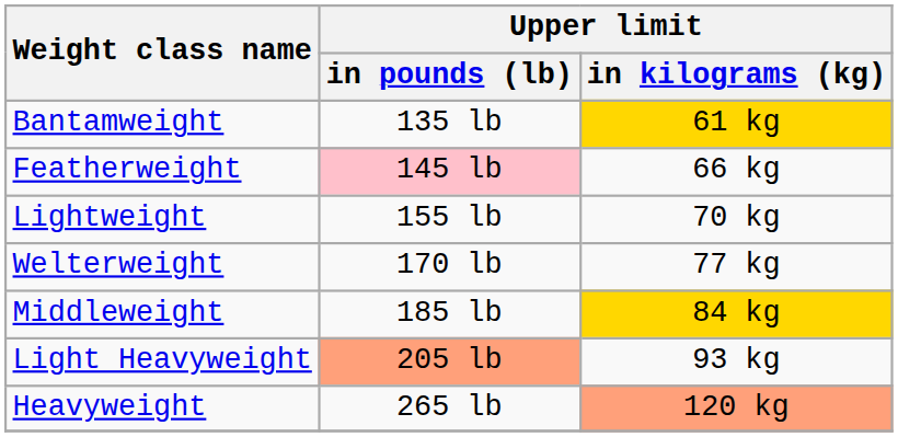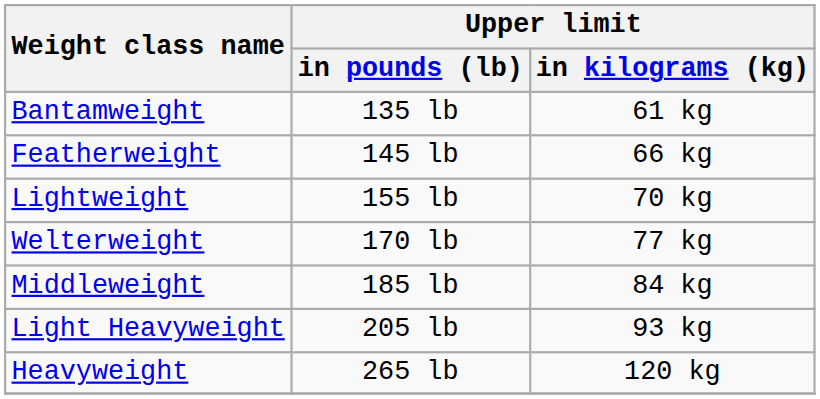Bantamweight | Upper limit / in kilograms (kg): gold background -> no background
Featherweight | Upper limit / in pounds (lb): pink background -> no background
Middleweight | Upper limit / in kilograms (kg): gold background -> no background
Light Heavyweight | Upper limit / in pounds (lb): lightsalmon background -> no background
Heavyweight | Upper limit / in kilograms (kg): lightsalmon background -> no background
